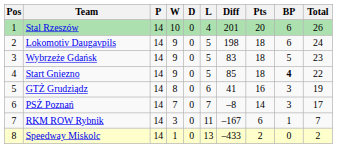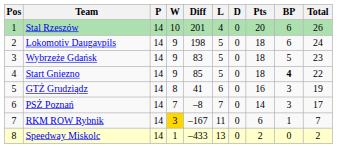columns swapped: D <-> Diff
RKM ROW Rybnik | W: no background -> gold background
